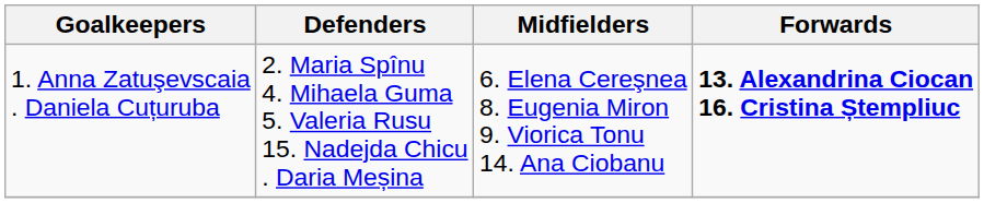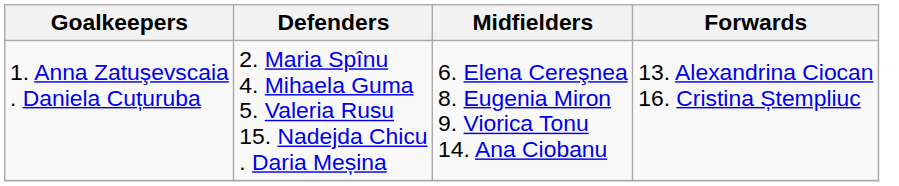1. Anna Zatuşevscaia . Daniela Cuțuruba | Forwards: bold -> normal
